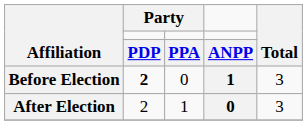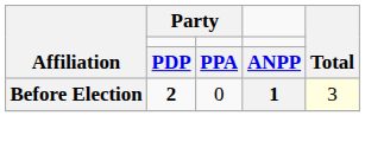Before Election | Total: no background -> lightyellow background
- row: After Election | 2 | 1 | 0 | 3
